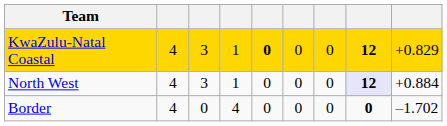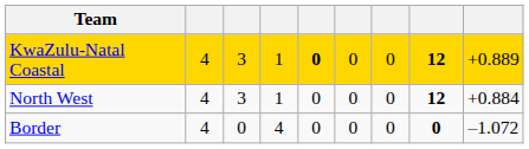KwaZulu-Natal Coastal | column 9: +0.829 -> +0.889
North West | column 8: lavender background -> no background
Border | column 9: –1.702 -> –1.072
